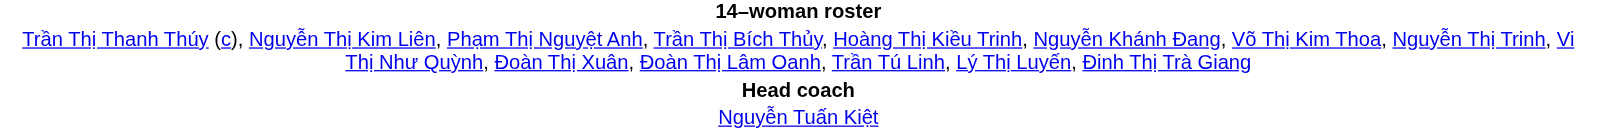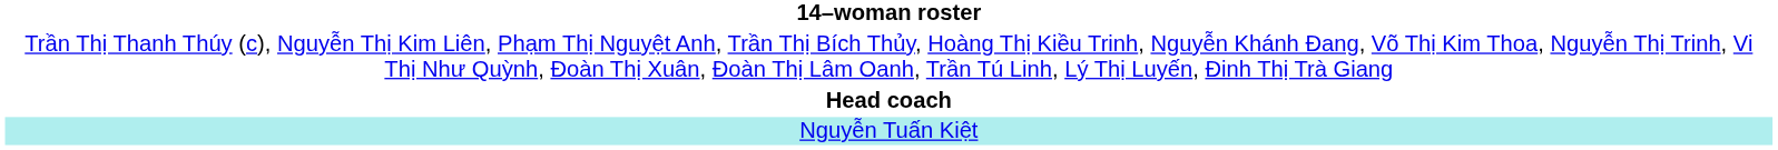row 4 | column 1: no background -> paleturquoise background
